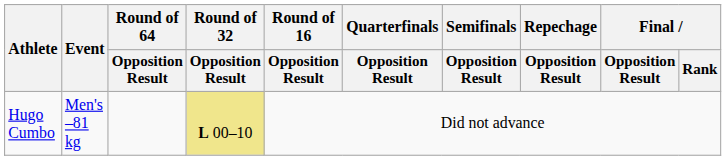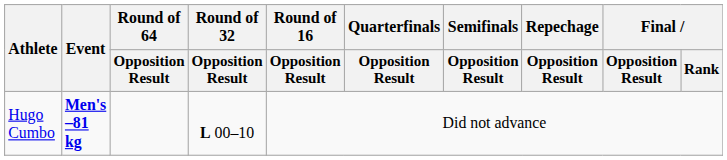Hugo Cumbo | Event: normal -> bold
Hugo Cumbo | Round of 32 / Opposition Result: khaki background -> no background
